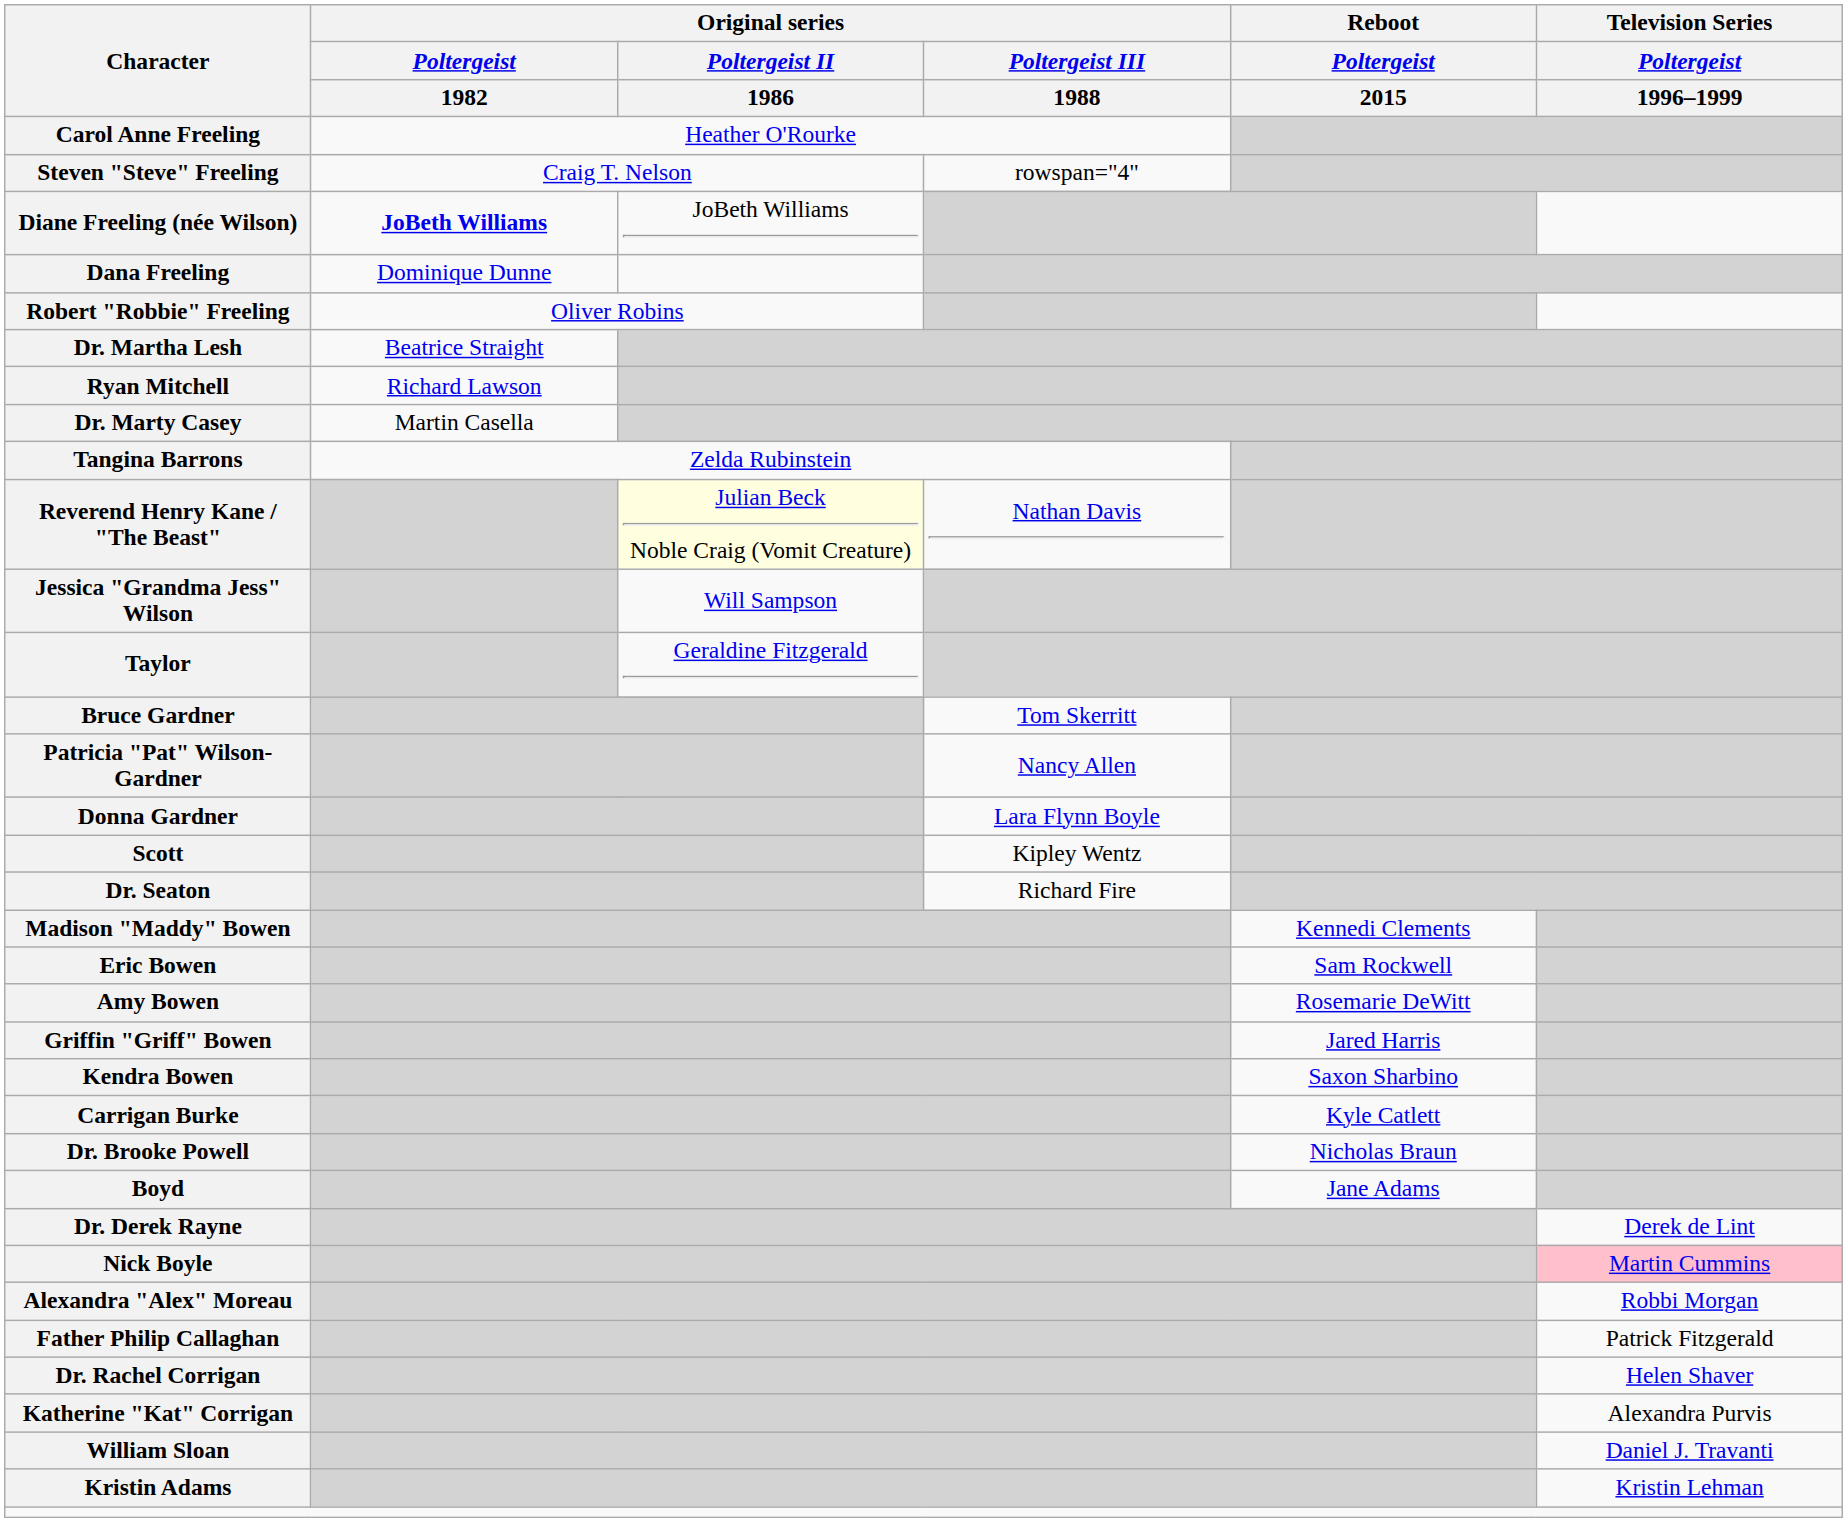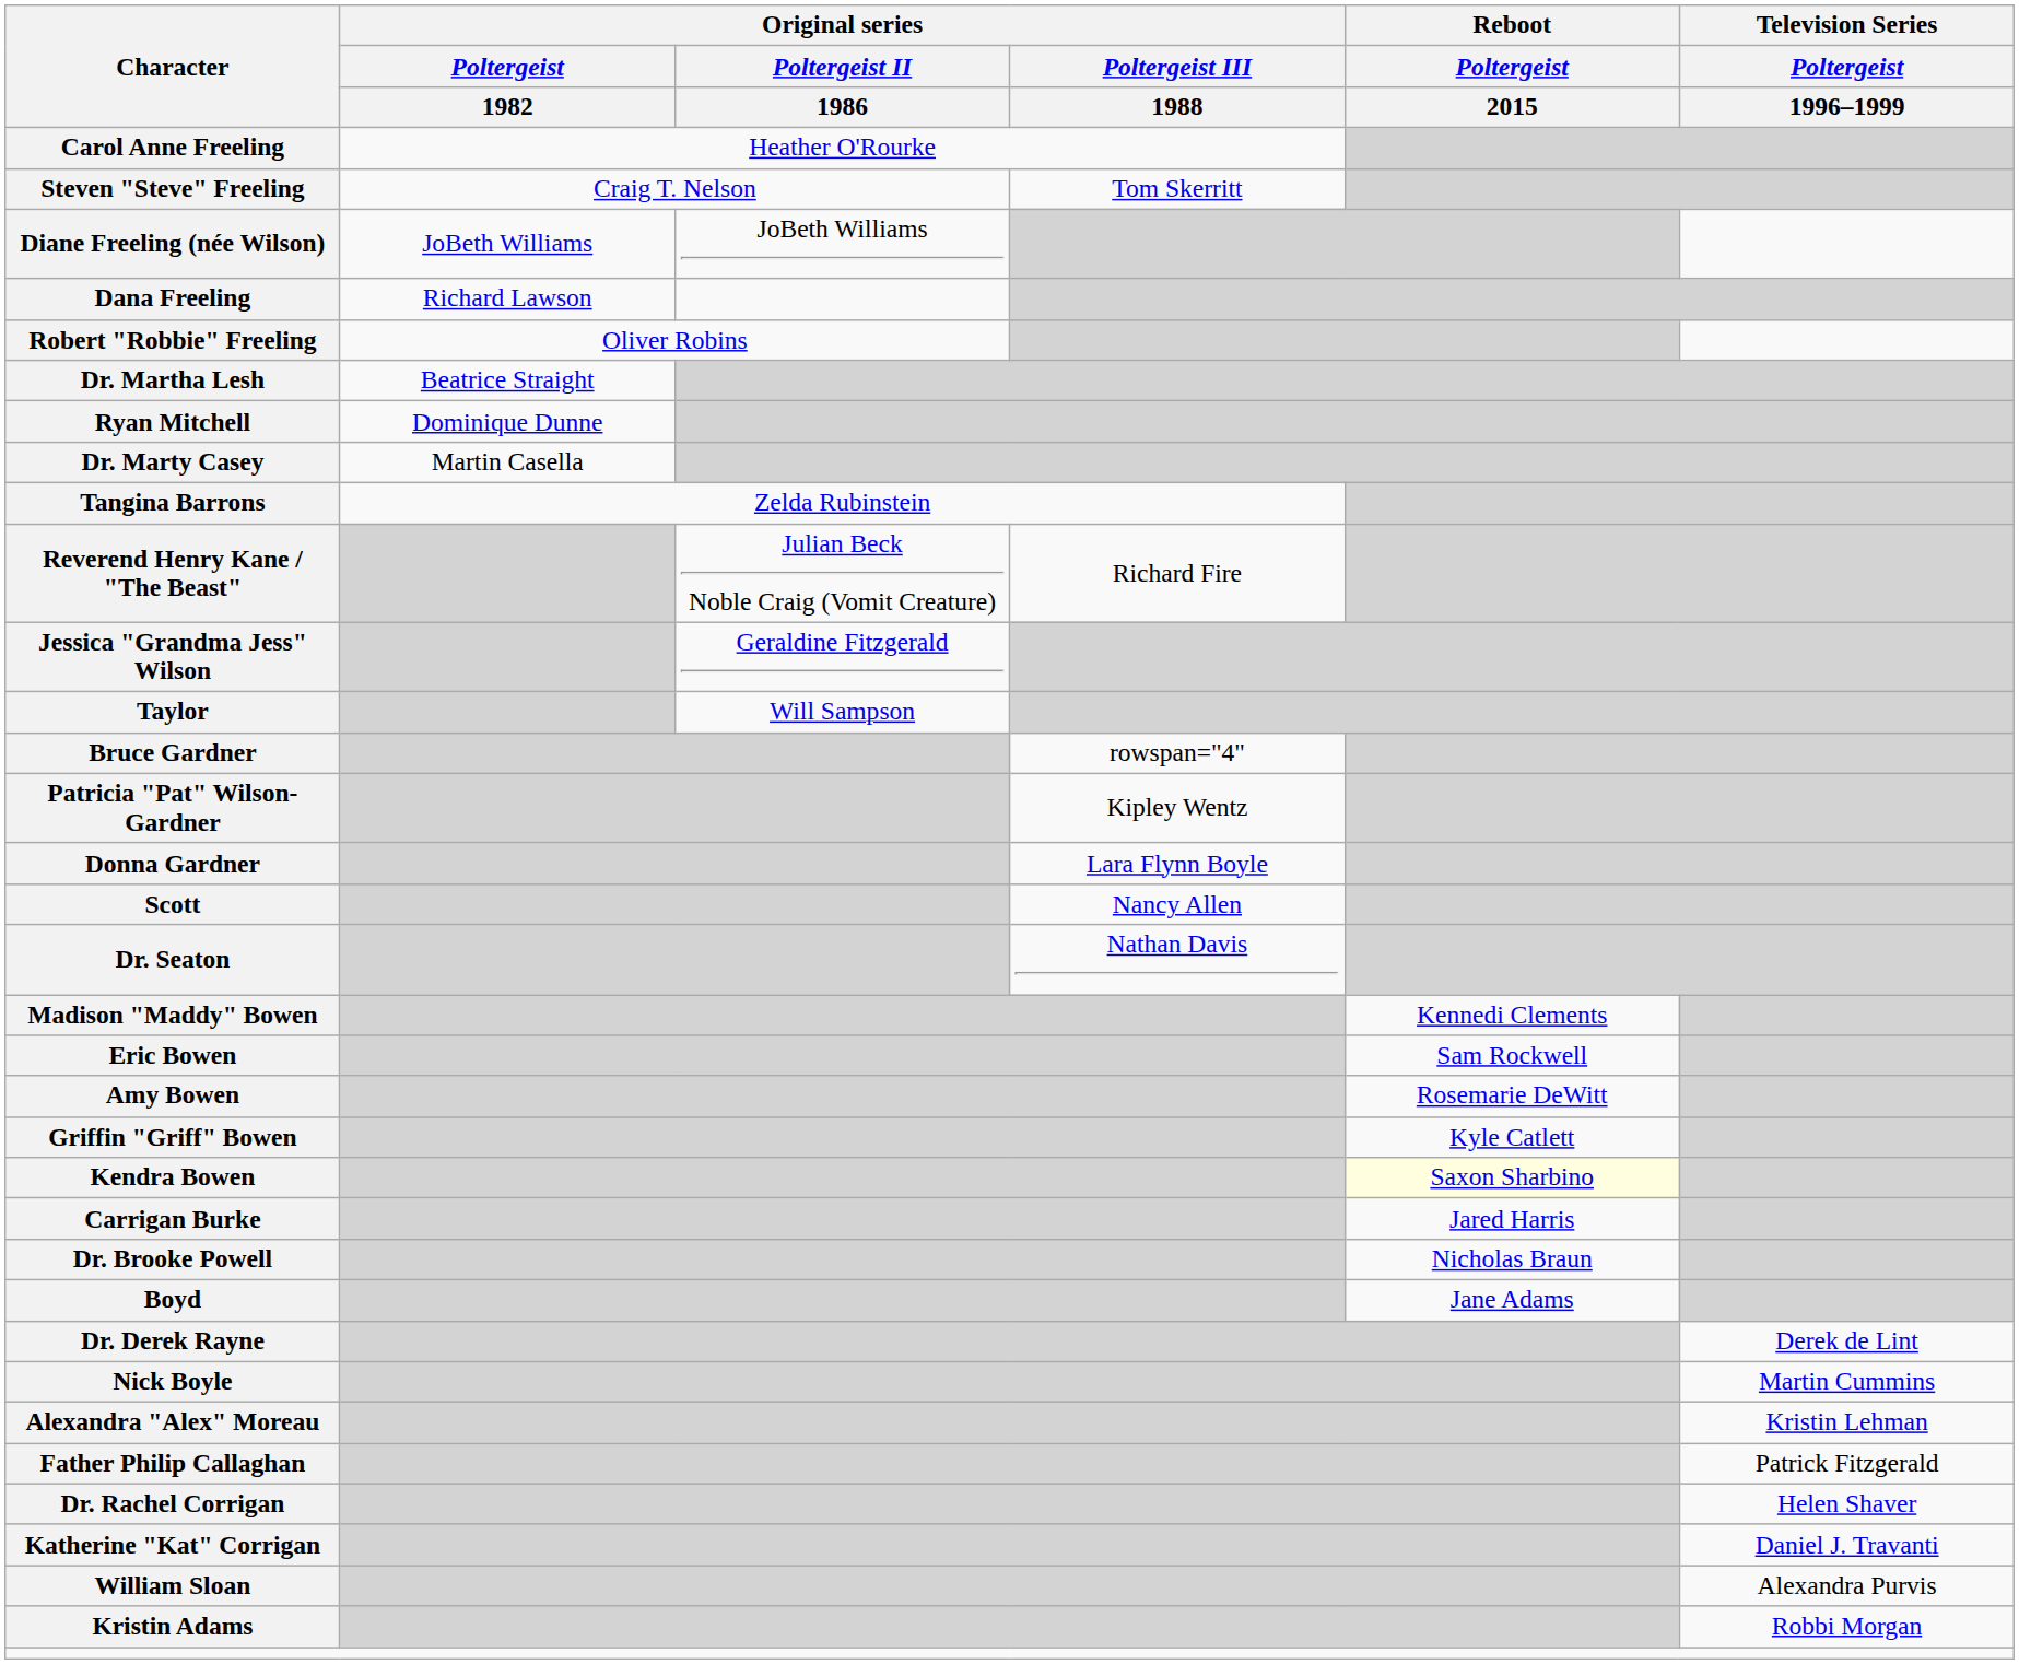Steven "Steve" Freeling | Original series / Poltergeist III / 1988: rowspan="4" -> Tom Skerritt
Diane Freeling (née Wilson) | Original series / Poltergeist / 1982: bold -> normal
Dana Freeling | Original series / Poltergeist / 1982: Dominique Dunne -> Richard Lawson
Ryan Mitchell | Original series / Poltergeist / 1982: Richard Lawson -> Dominique Dunne
Reverend Henry Kane / "The Beast" | Original series / Poltergeist II / 1986: lightyellow background -> no background
Reverend Henry Kane / "The Beast" | Original series / Poltergeist III / 1988: Nathan Davis -> Richard Fire
Jessica "Grandma Jess" Wilson | Original series / Poltergeist II / 1986: Will Sampson -> Geraldine Fitzgerald
Taylor | Original series / Poltergeist II / 1986: Geraldine Fitzgerald -> Will Sampson
Bruce Gardner | Original series / Poltergeist III / 1988: Tom Skerritt -> rowspan="4"
Patricia "Pat" Wilson-Gardner | Original series / Poltergeist III / 1988: Nancy Allen -> Kipley Wentz
Scott | Original series / Poltergeist III / 1988: Kipley Wentz -> Nancy Allen
Dr. Seaton | Original series / Poltergeist III / 1988: Richard Fire -> Nathan Davis
Griffin "Griff" Bowen | Reboot / Poltergeist / 2015: Jared Harris -> Kyle Catlett
Kendra Bowen | Reboot / Poltergeist / 2015: no background -> lightyellow background
Carrigan Burke | Reboot / Poltergeist / 2015: Kyle Catlett -> Jared Harris
Nick Boyle | Television Series / Poltergeist / 1996–1999: pink background -> no background
Alexandra "Alex" Moreau | Television Series / Poltergeist / 1996–1999: Robbi Morgan -> Kristin Lehman
Katherine "Kat" Corrigan | Television Series / Poltergeist / 1996–1999: Alexandra Purvis -> Daniel J. Travanti
William Sloan | Television Series / Poltergeist / 1996–1999: Daniel J. Travanti -> Alexandra Purvis
Kristin Adams | Television Series / Poltergeist / 1996–1999: Kristin Lehman -> Robbi Morgan
